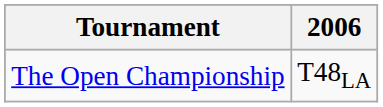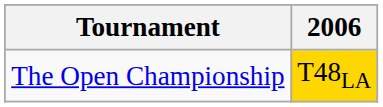The Open Championship | 2006: no background -> gold background
